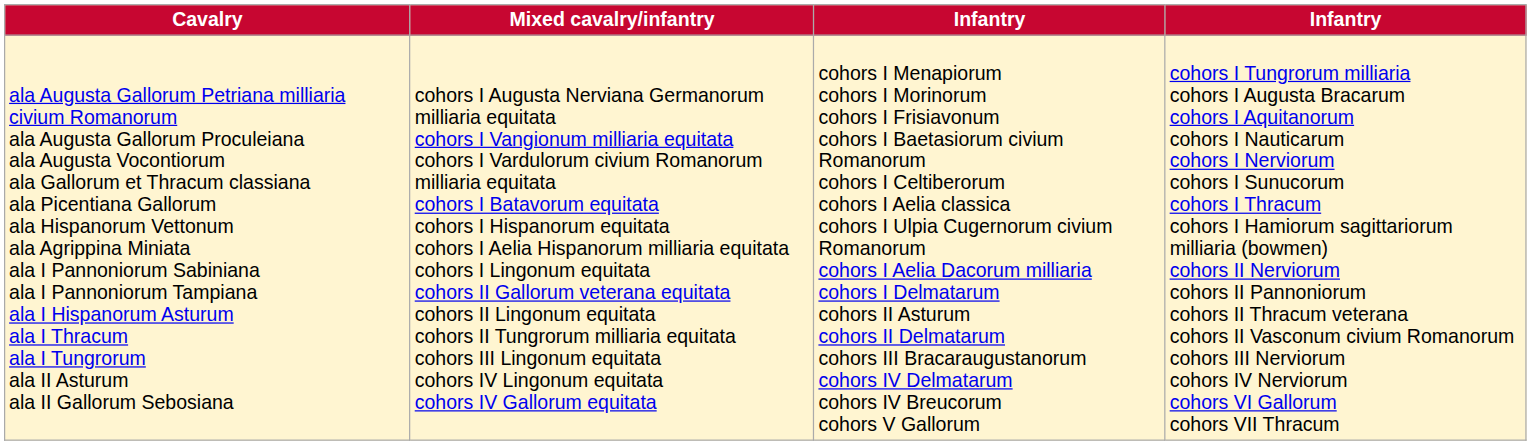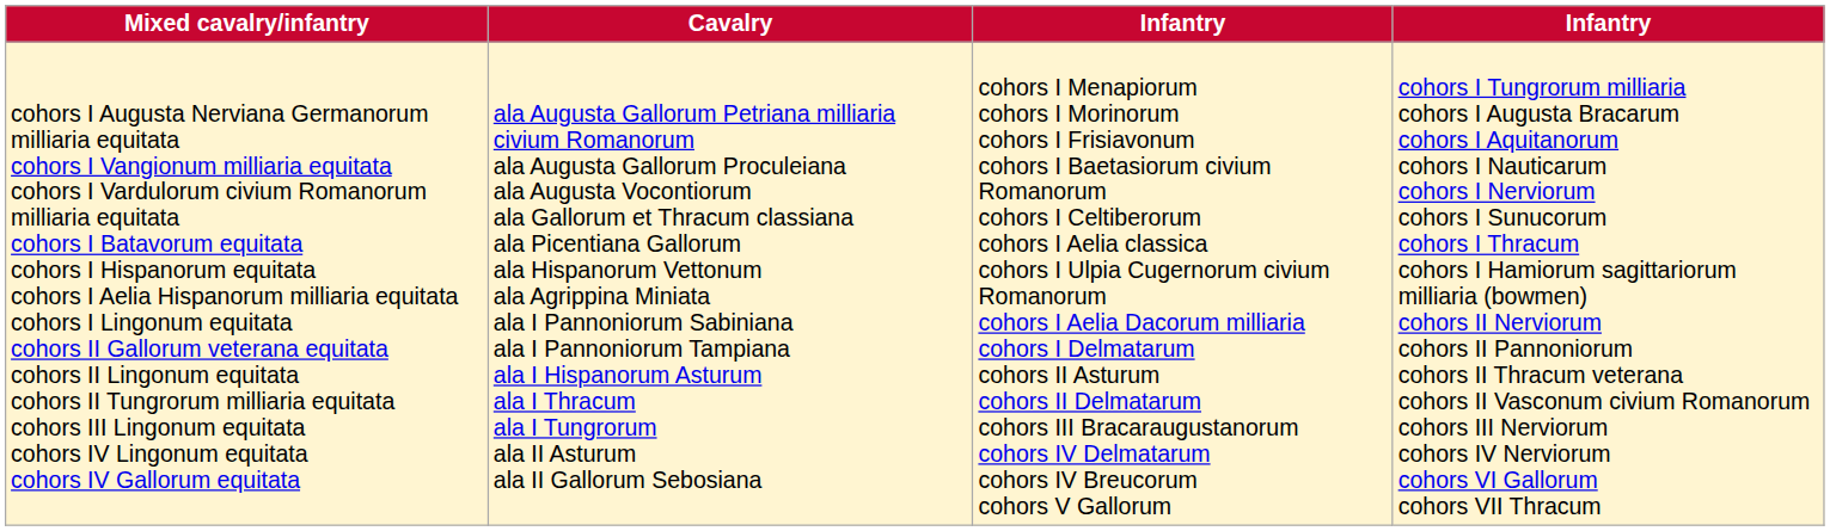columns swapped: Cavalry <-> Mixed cavalry/infantry
